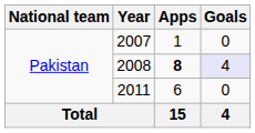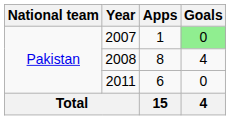2007 | Goals: no background -> lightgreen background
2008 | Apps: bold -> normal
2008 | Goals: lavender background -> no background
